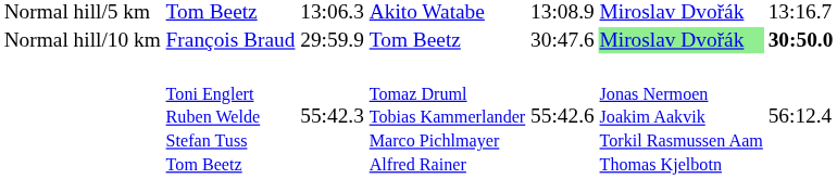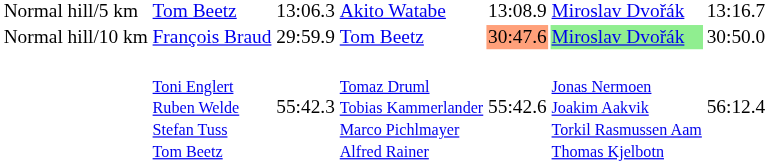Normal hill/10 km | column 5: no background -> lightsalmon background
Normal hill/10 km | column 7: bold -> normal
